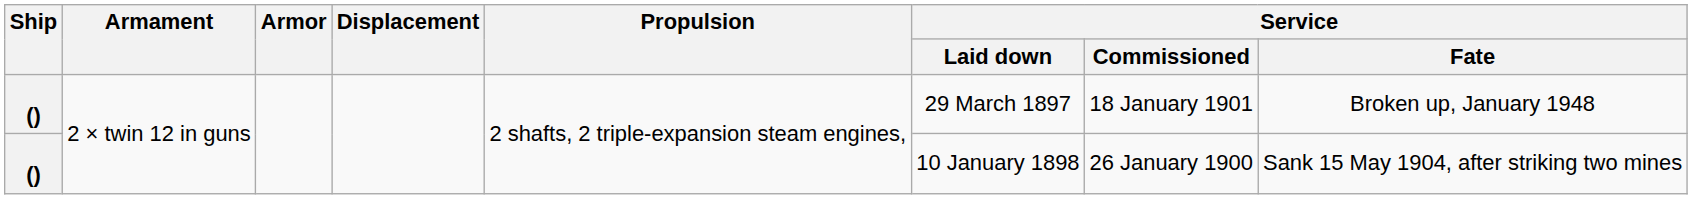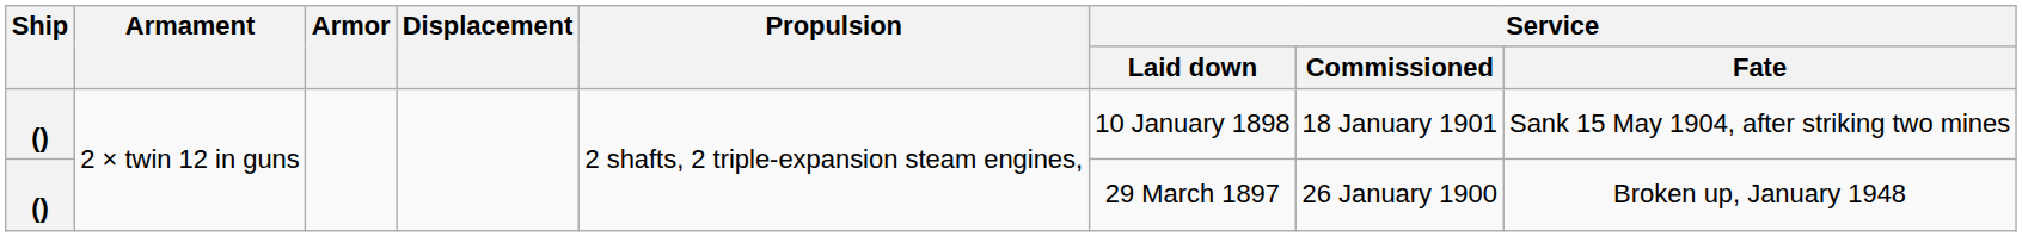row 3 | Service / Laid down: 29 March 1897 -> 10 January 1898
row 3 | Service / Fate: Broken up, January 1948 -> Sank 15 May 1904, after striking two mines
row 4 | Service / Laid down: 10 January 1898 -> 29 March 1897
row 4 | Service / Fate: Sank 15 May 1904, after striking two mines -> Broken up, January 1948
